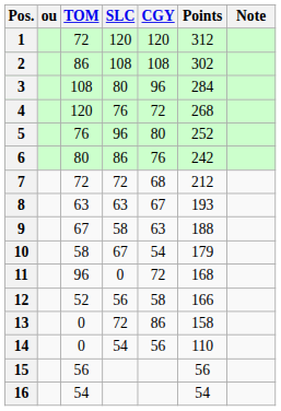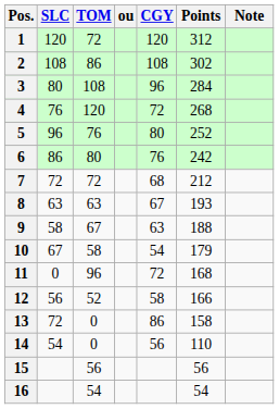columns swapped: ou <-> SLC
